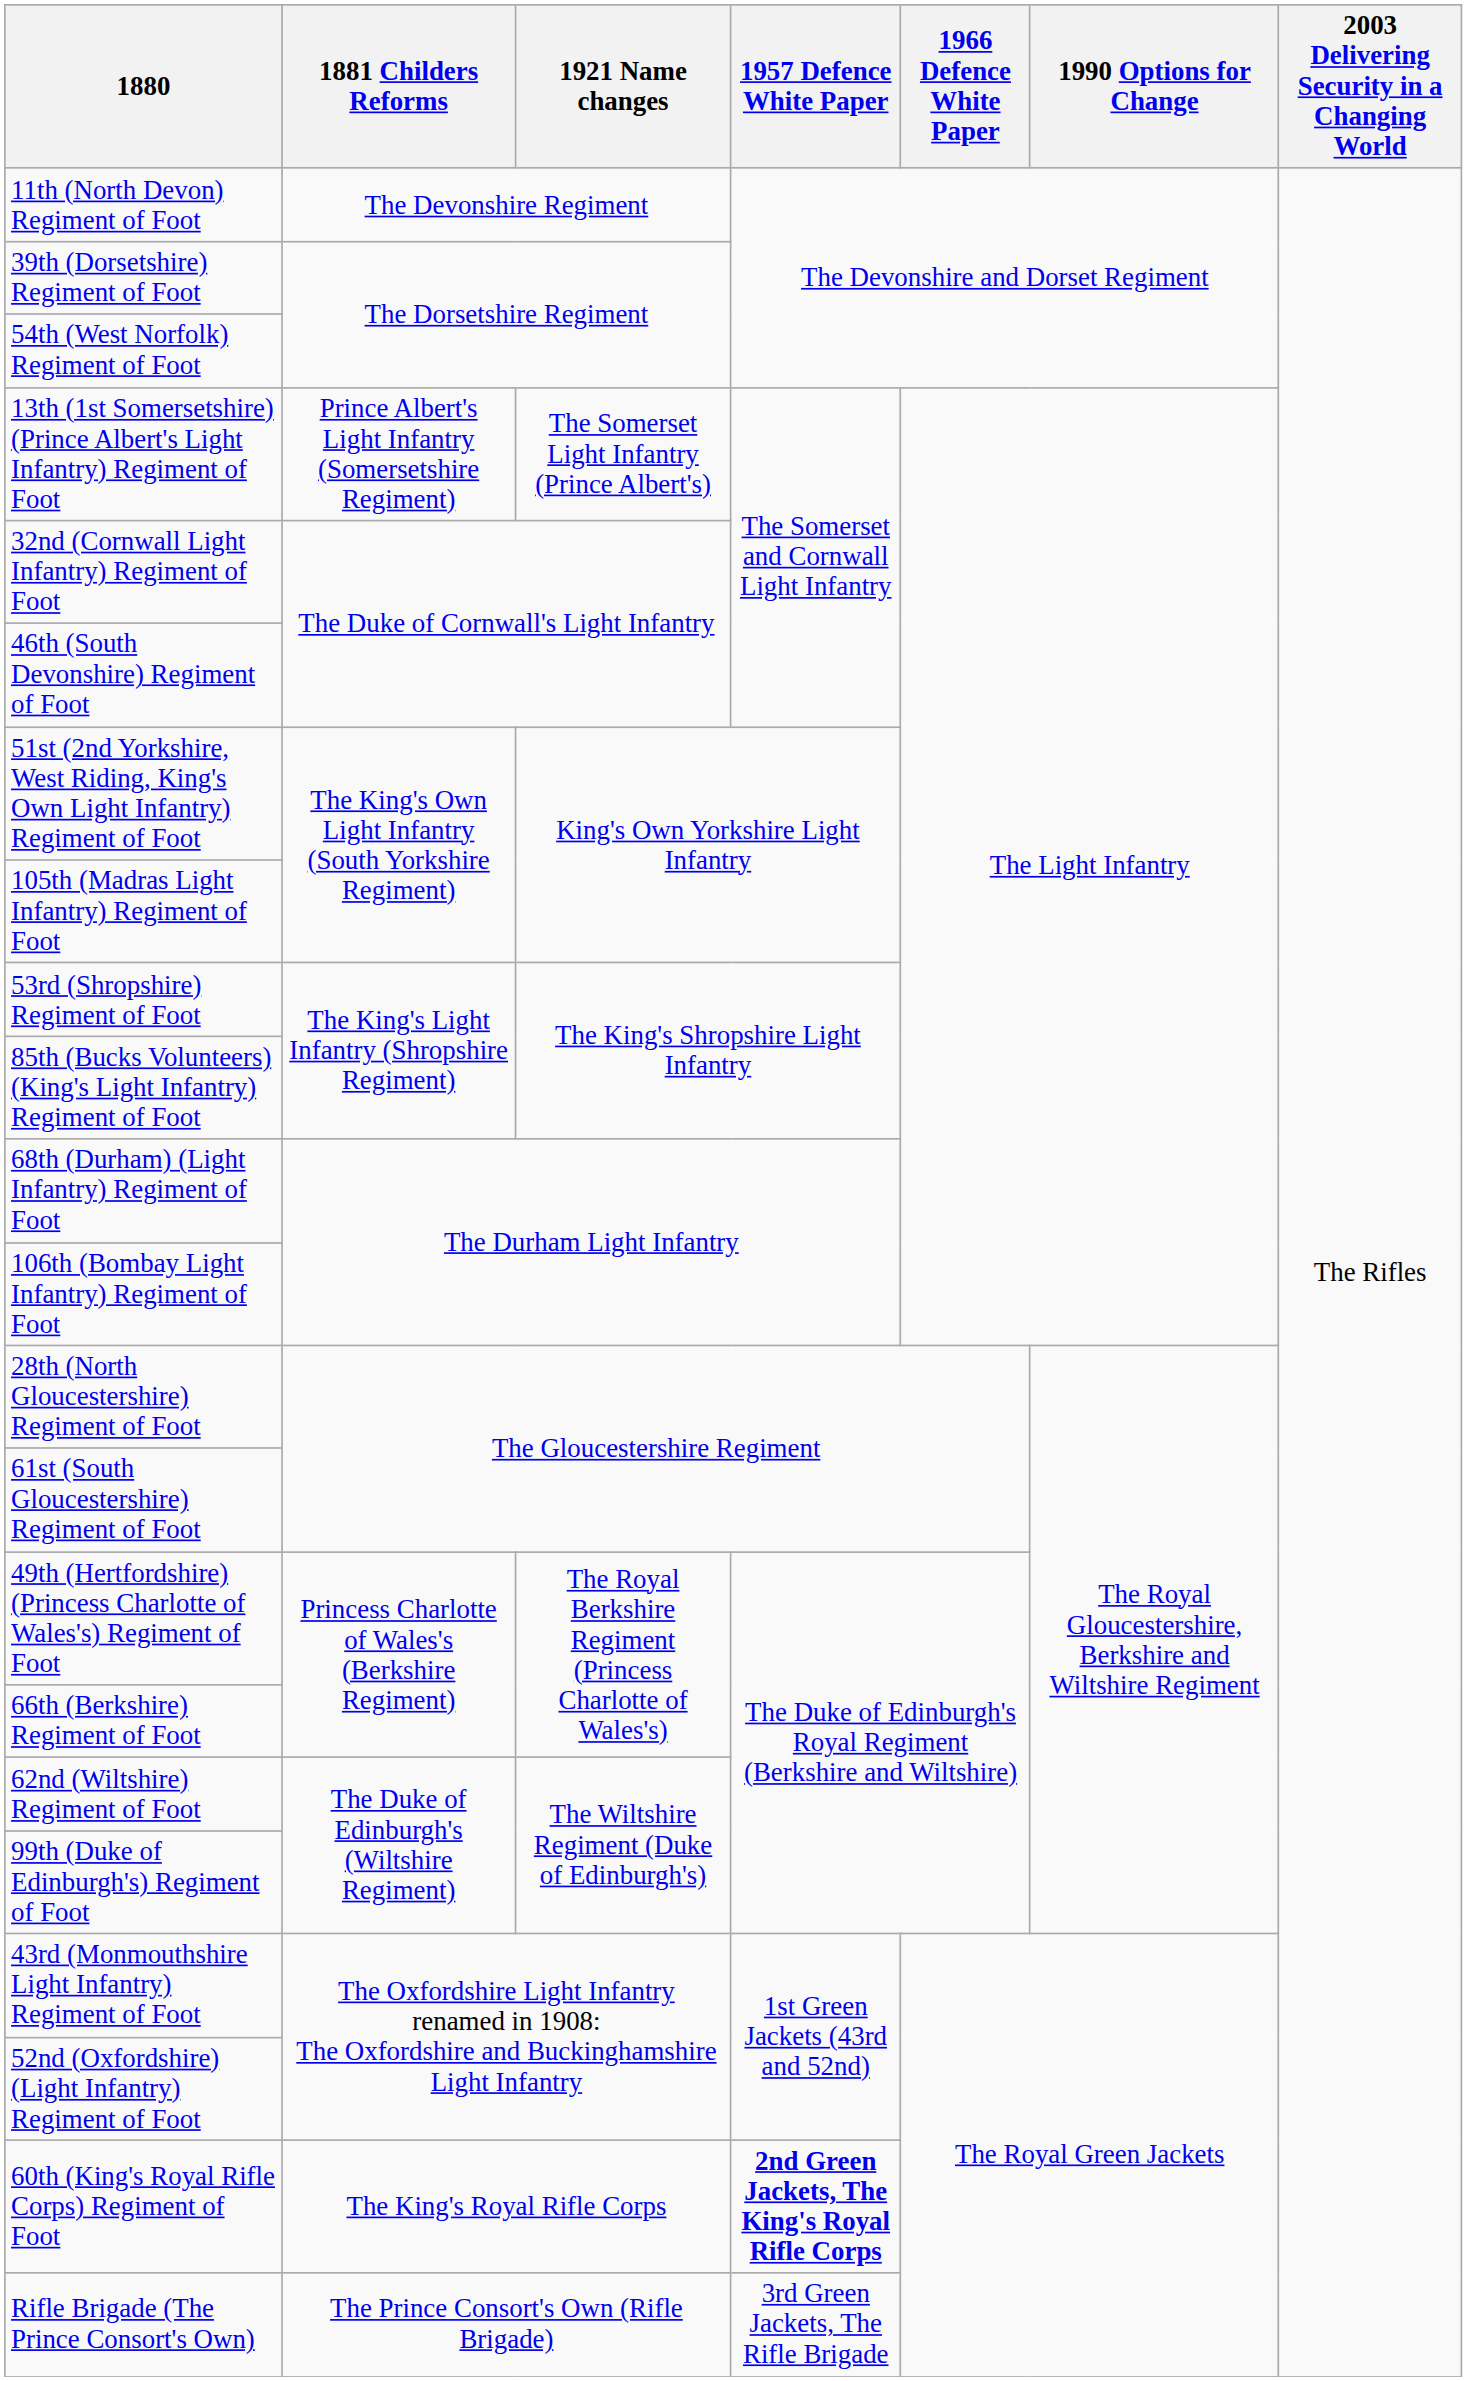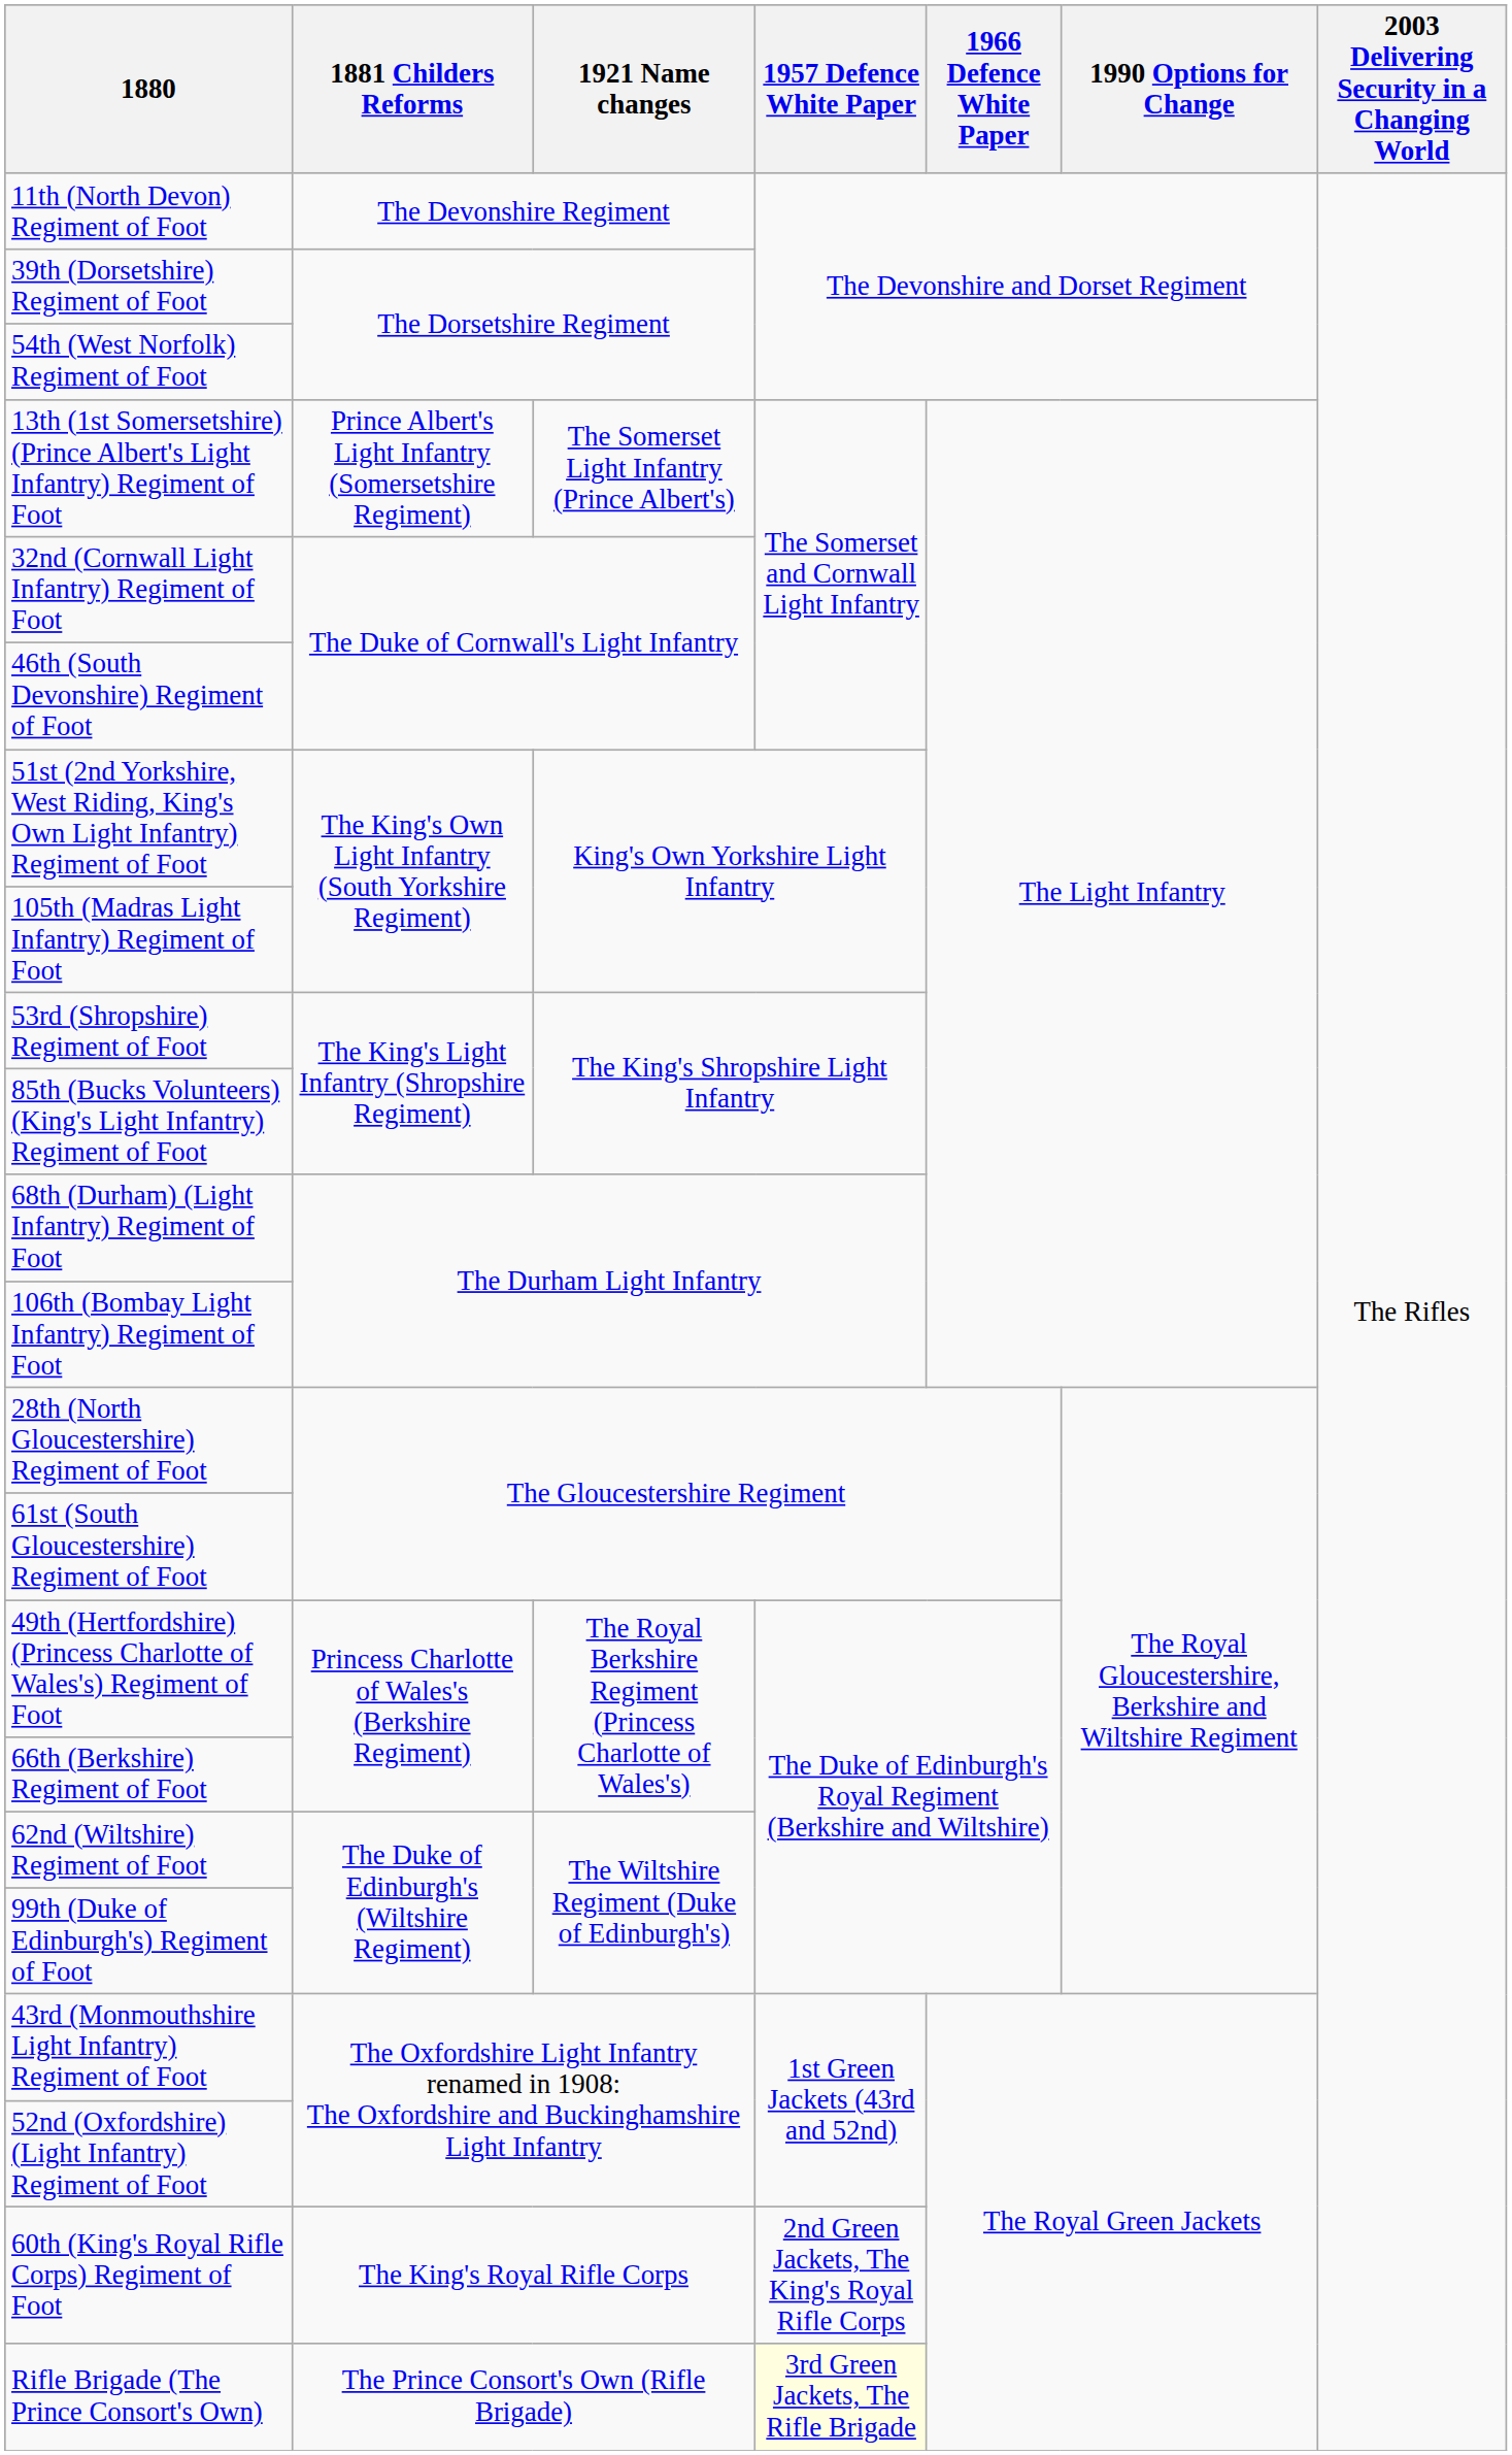60th (King's Royal Rifle Corps) Regiment of Foot | 1957 Defence White Paper: bold -> normal
Rifle Brigade (The Prince Consort's Own) | 1957 Defence White Paper: no background -> lightyellow background
